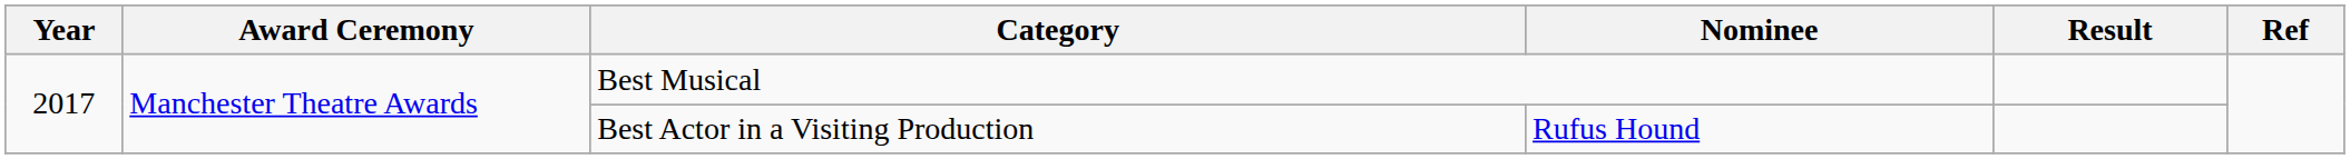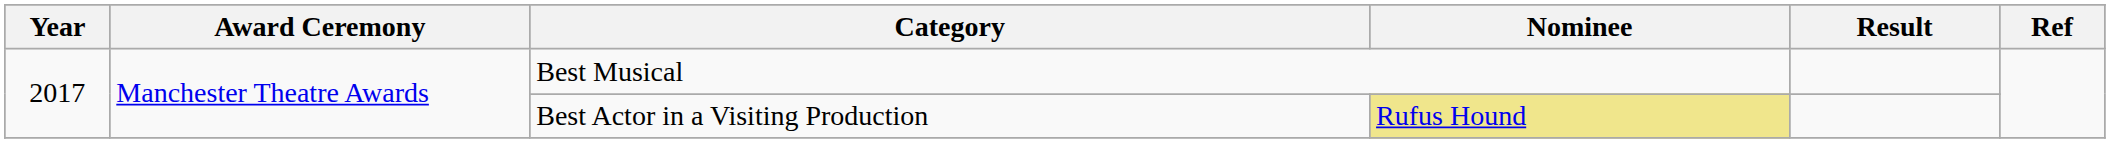Best Actor in a Visiting Production | Nominee: no background -> khaki background
